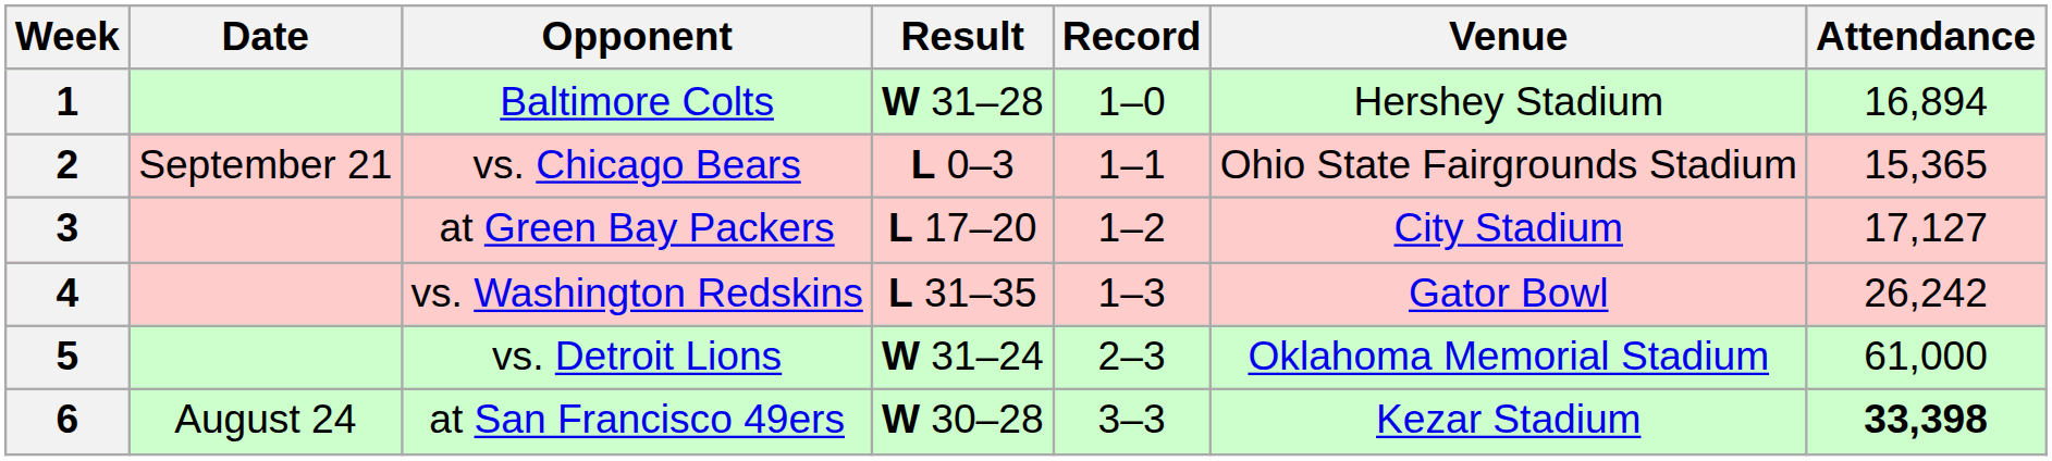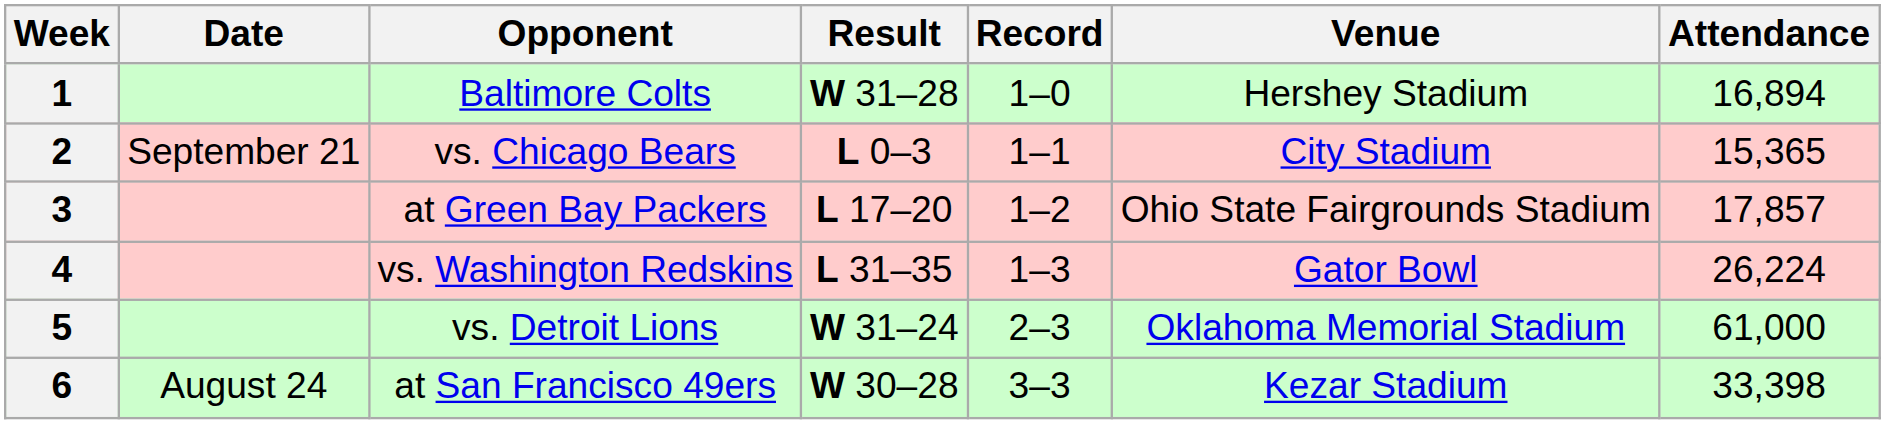2 | Venue: Ohio State Fairgrounds Stadium -> City Stadium
3 | Venue: City Stadium -> Ohio State Fairgrounds Stadium
3 | Attendance: 17,127 -> 17,857
4 | Attendance: 26,242 -> 26,224
6 | Attendance: bold -> normal
